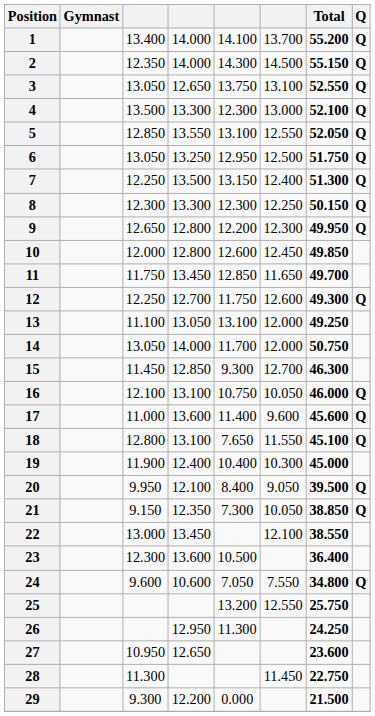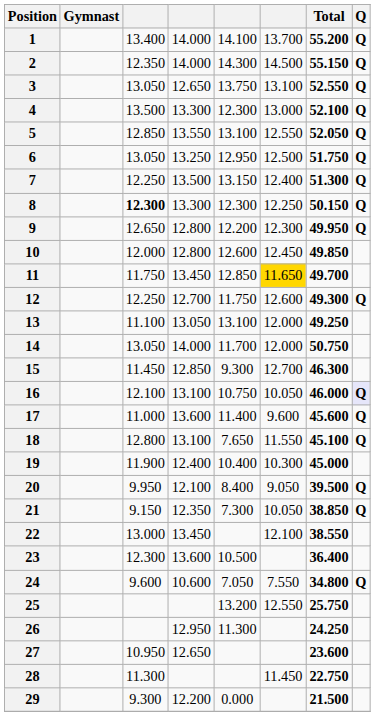8 | column 3: normal -> bold
11 | column 6: no background -> gold background
16 | Q: no background -> lavender background
